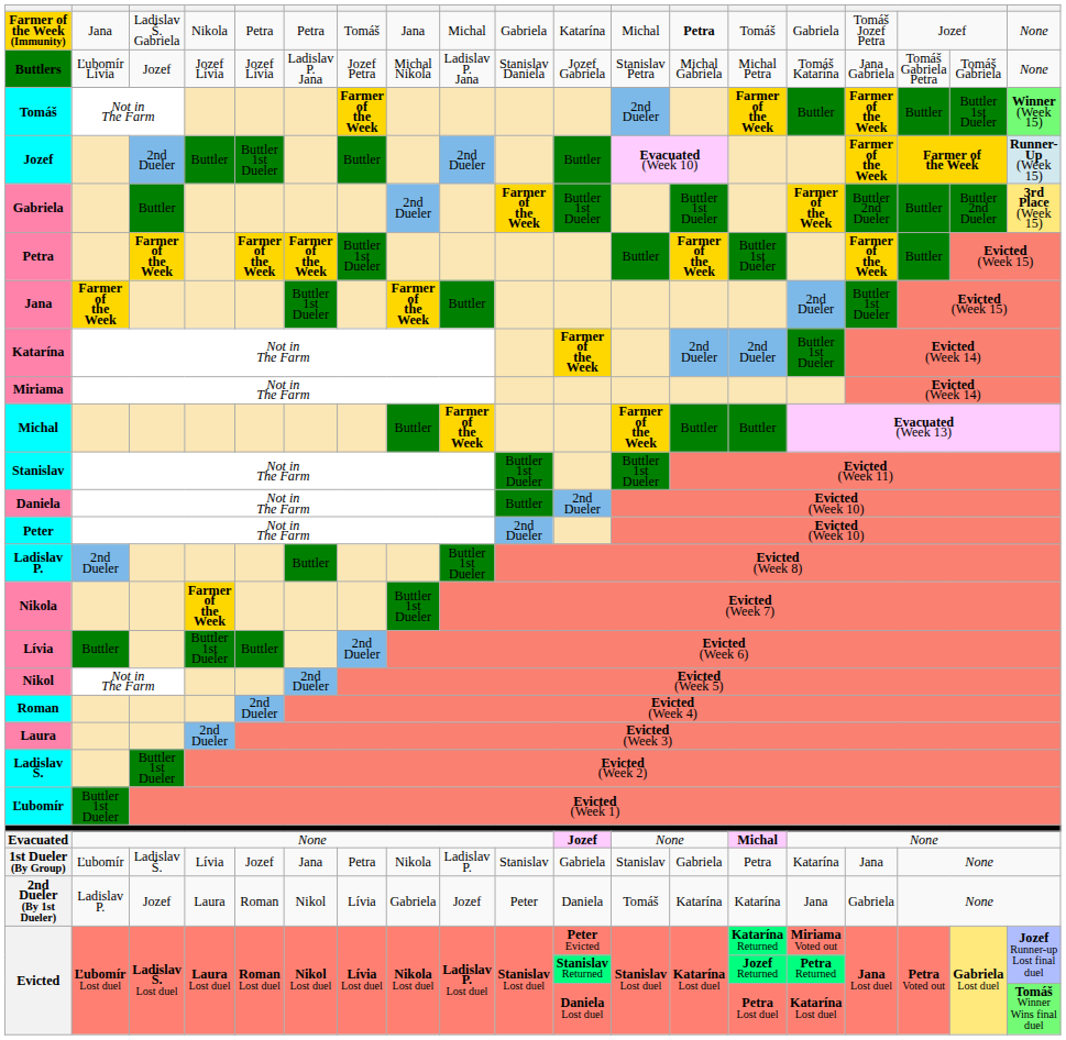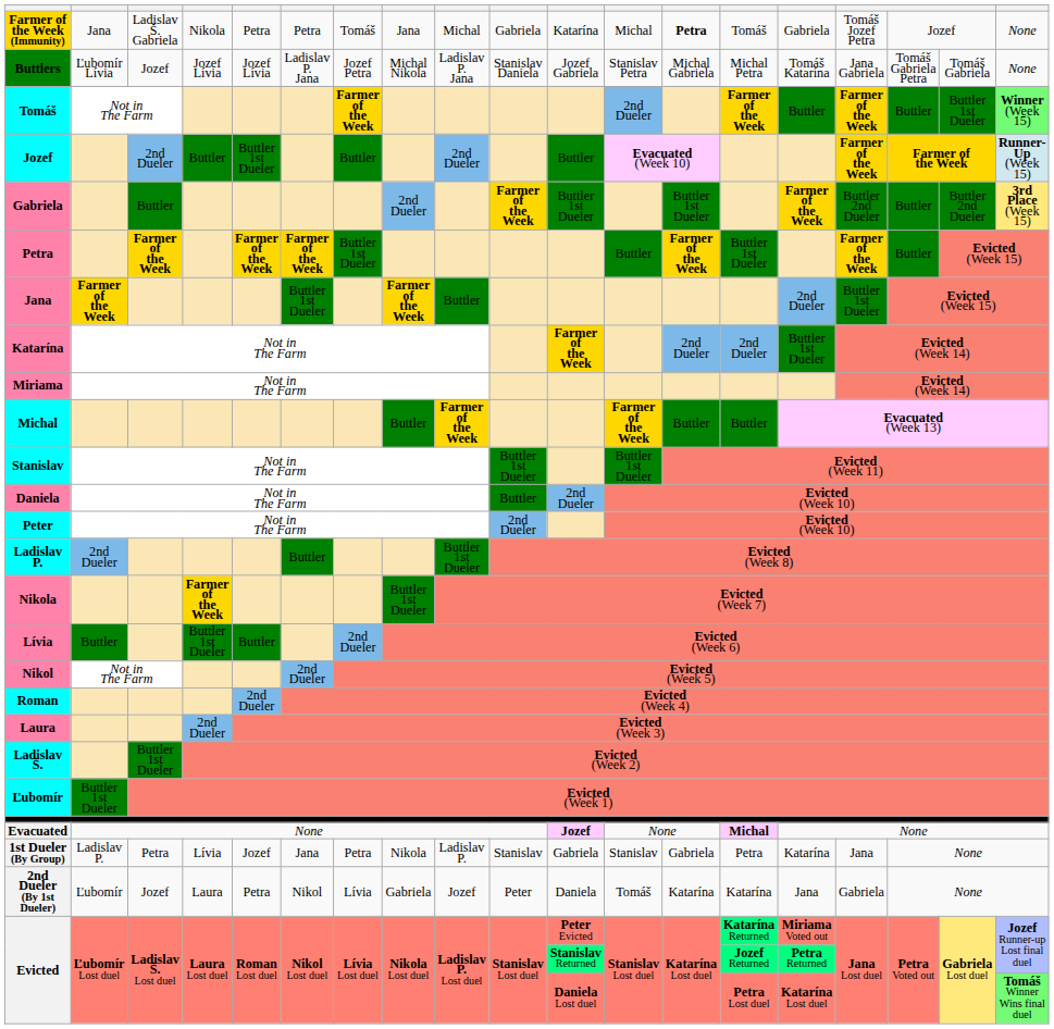1st Dueler (By Group) | column 2: Ľubomír -> Ladislav P.
1st Dueler (By Group) | column 3: Ladislav Š. -> Petra
2nd Dueler (By 1st Dueler) | column 2: Ladislav P. -> Ľubomír
2nd Dueler (By 1st Dueler) | column 5: Roman -> Petra
